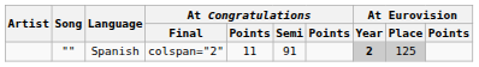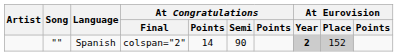Spanish | column 5: 11 -> 14
Spanish | At Congratulations / Semi: 91 -> 90
Spanish | At Eurovision / Place: 125 -> 152
